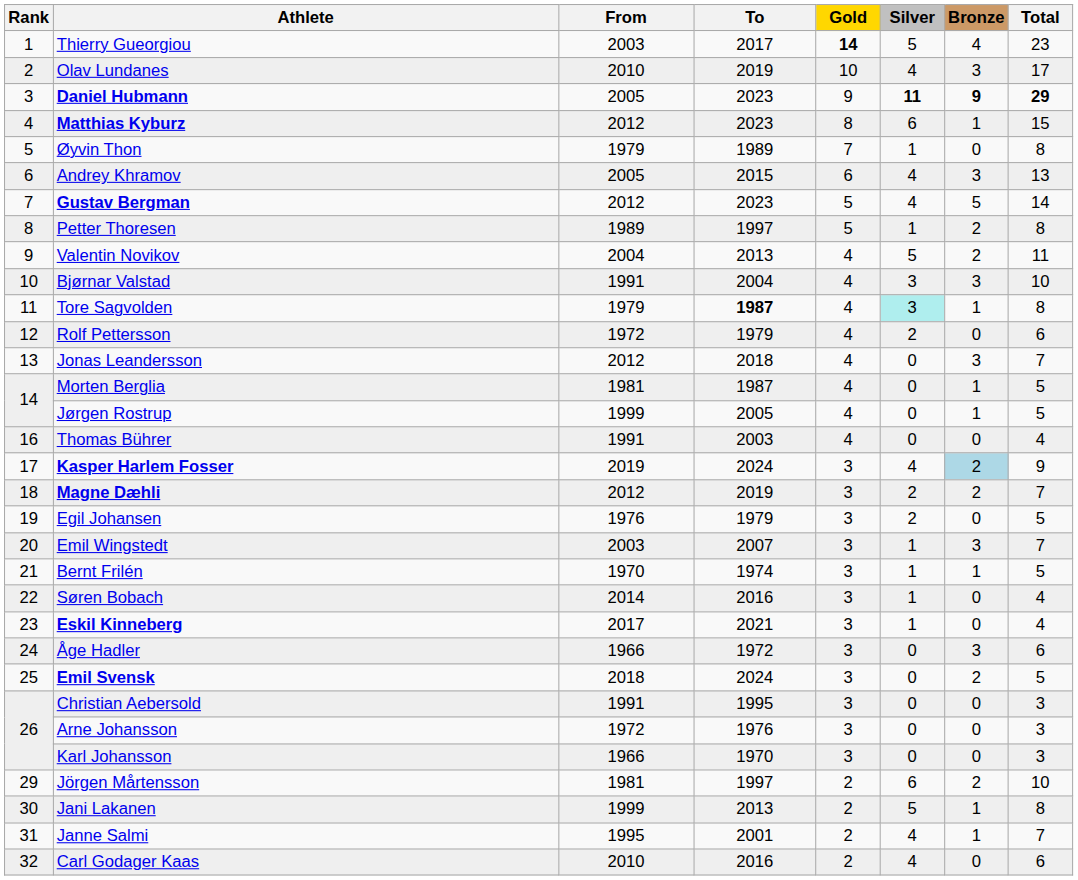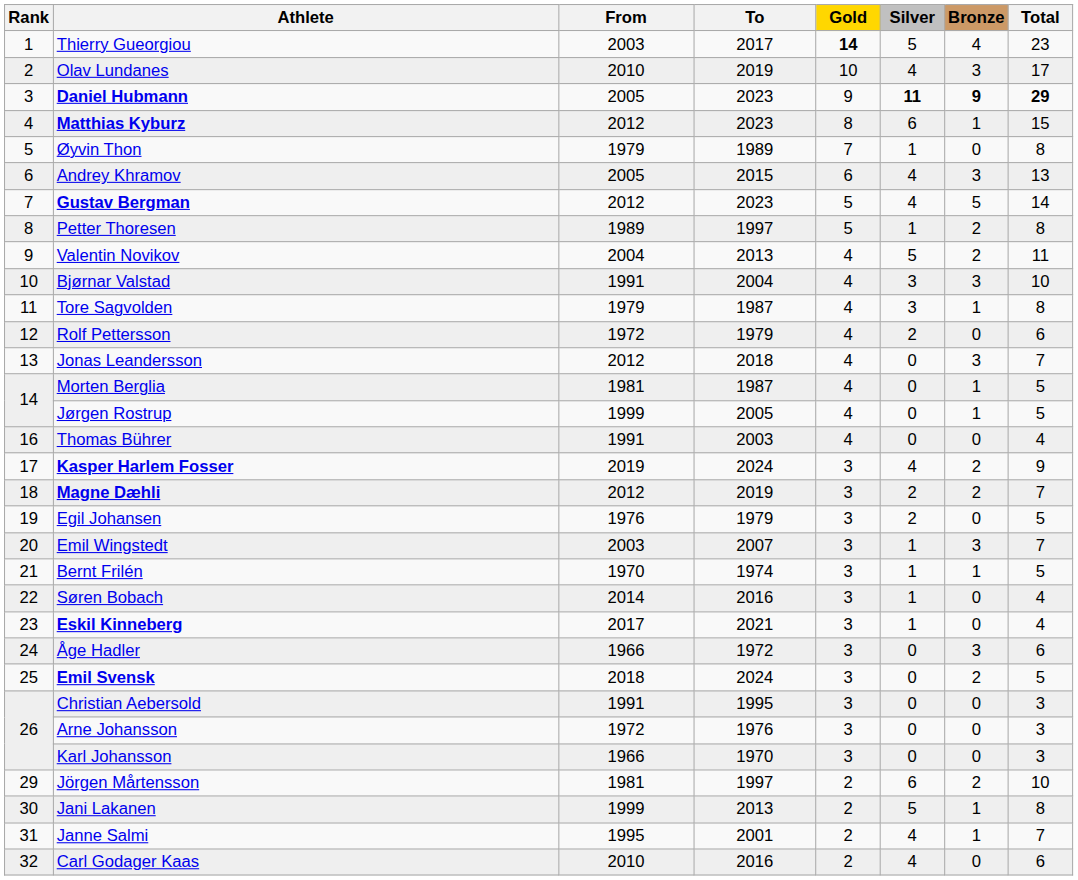Tore Sagvolden | To: bold -> normal
Tore Sagvolden | Silver: paleturquoise background -> no background
Kasper Harlem Fosser | Bronze: lightblue background -> no background
